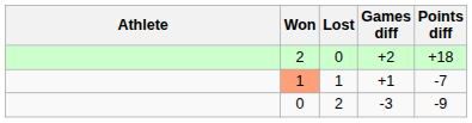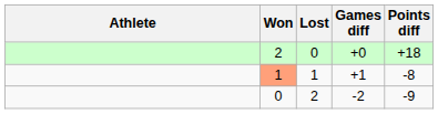row 2 | Games diff: +2 -> +0
row 3 | Points diff: -7 -> -8
row 4 | Games diff: -3 -> -2
